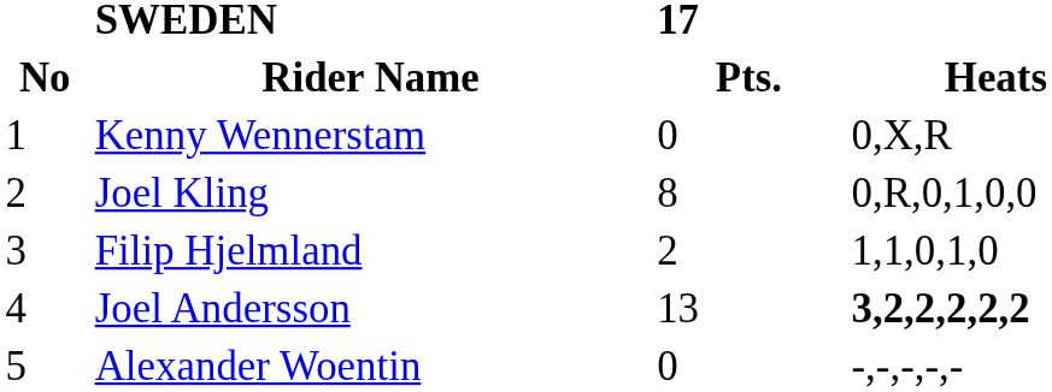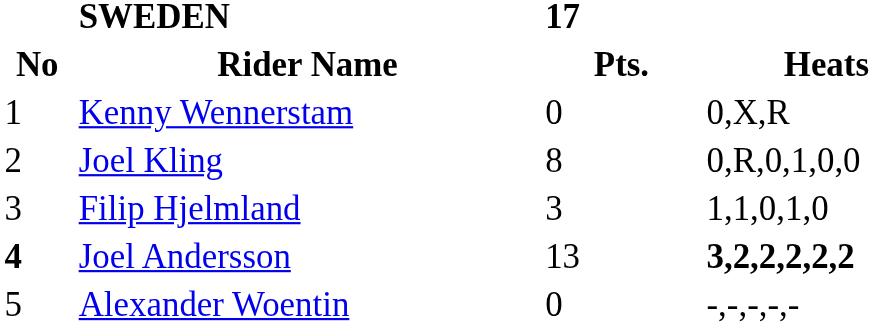Filip Hjelmland | 17 / Pts.: 2 -> 3
Joel Andersson | No: normal -> bold
